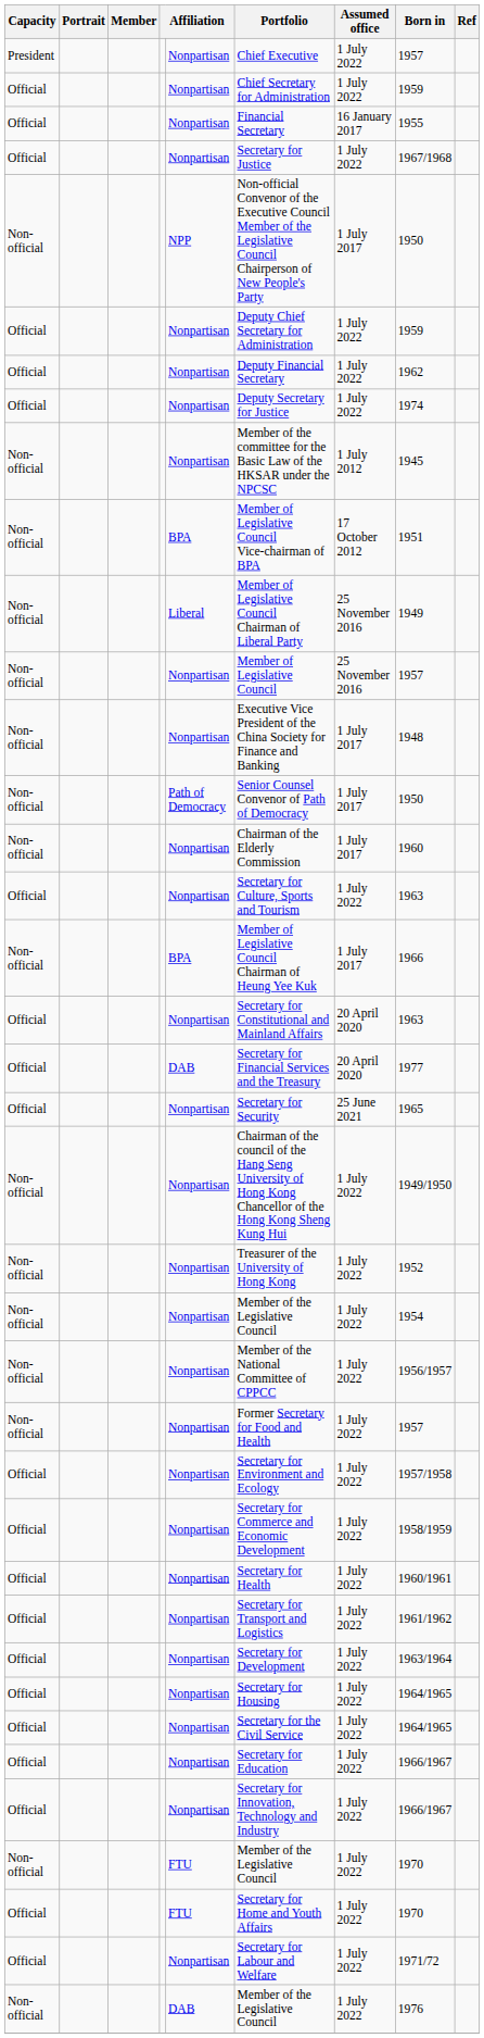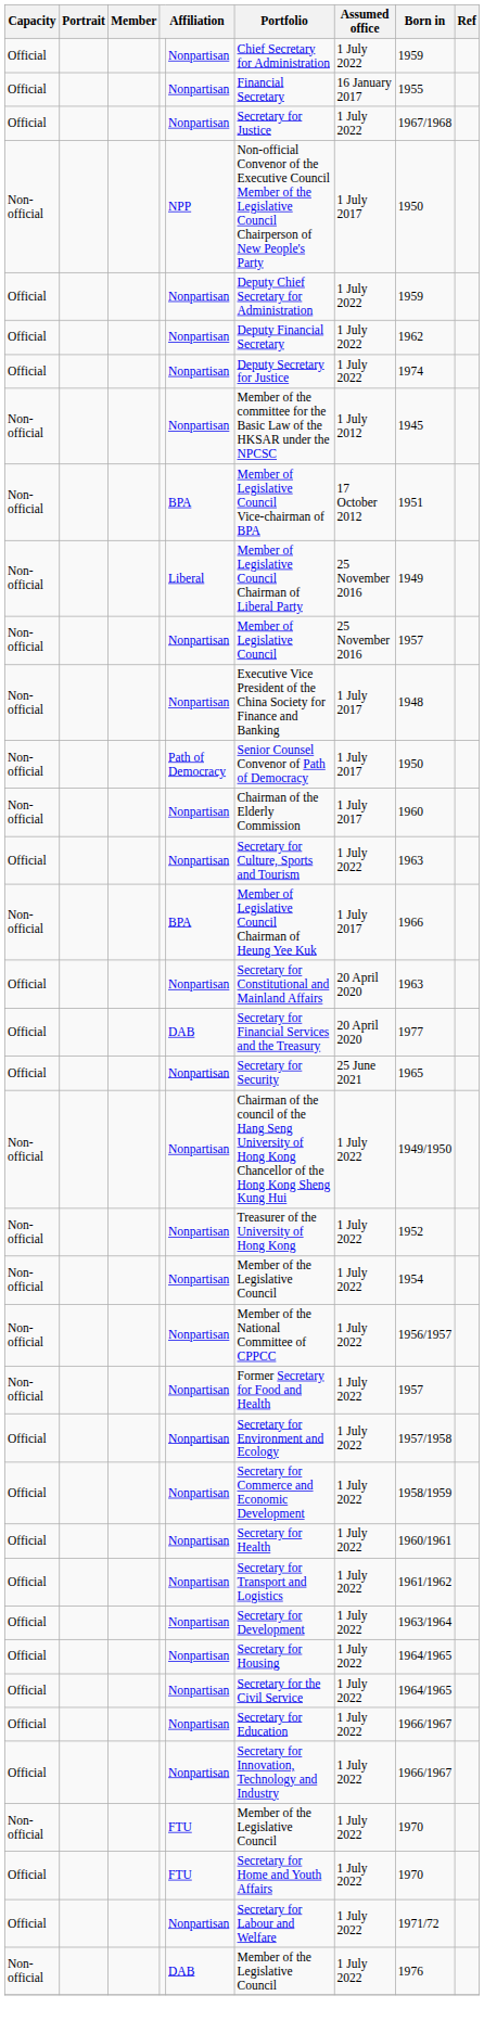- row: President | Nonpartisan | Chief Executive | 1 July 2022 | 1957
